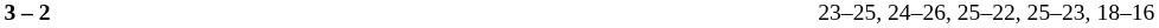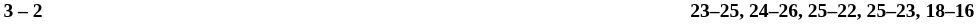row 1 | column 2: normal -> bold
